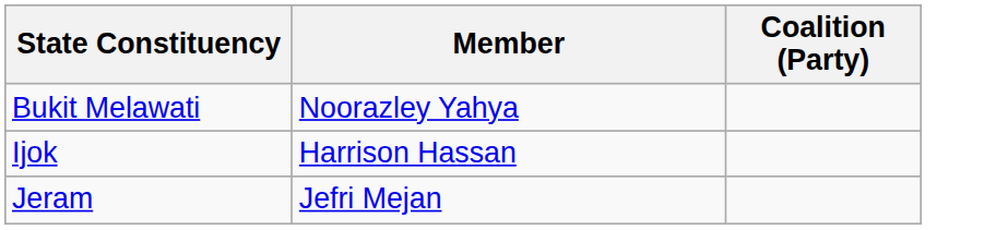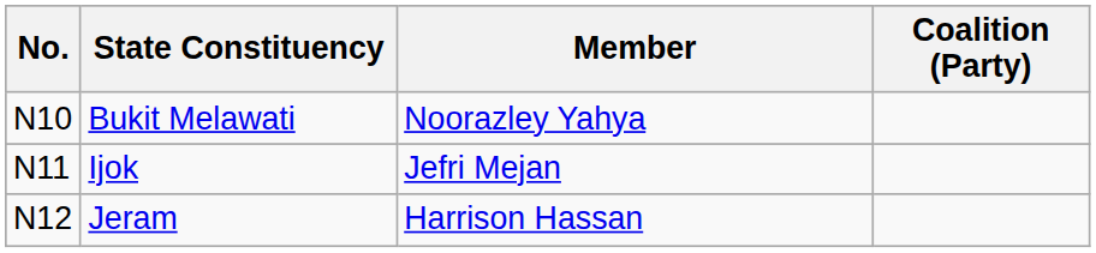+ column: No. | N10 | N11 | N12
Ijok | Member: Harrison Hassan -> Jefri Mejan
Jeram | Member: Jefri Mejan -> Harrison Hassan
